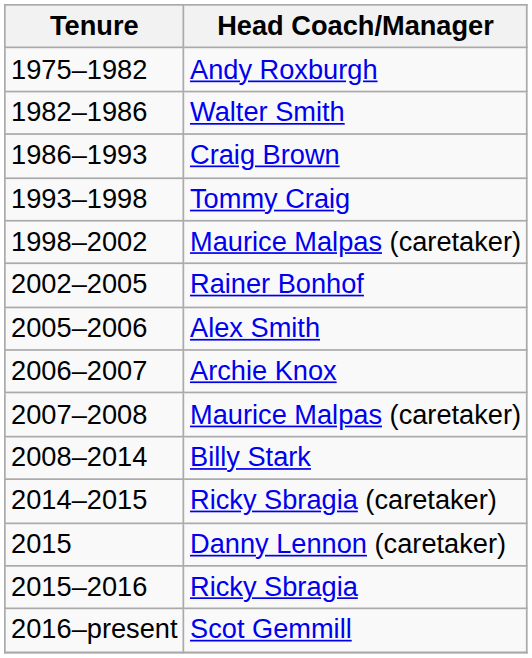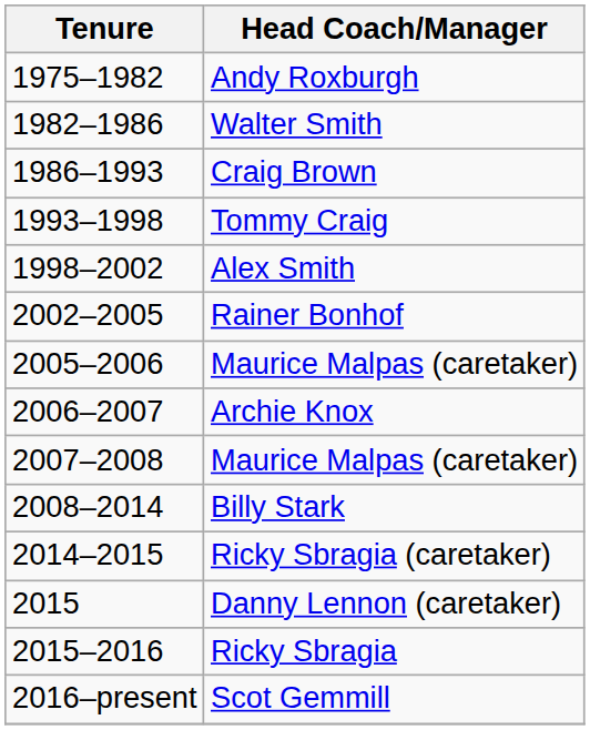row 6 | Head Coach/Manager: Maurice Malpas (caretaker) -> Alex Smith
row 8 | Head Coach/Manager: Alex Smith -> Maurice Malpas (caretaker)
